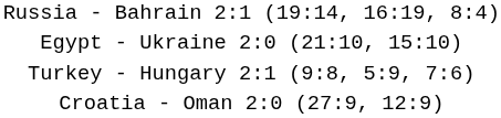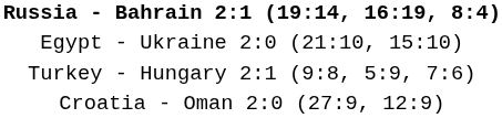row 1 | column 1: normal -> bold
